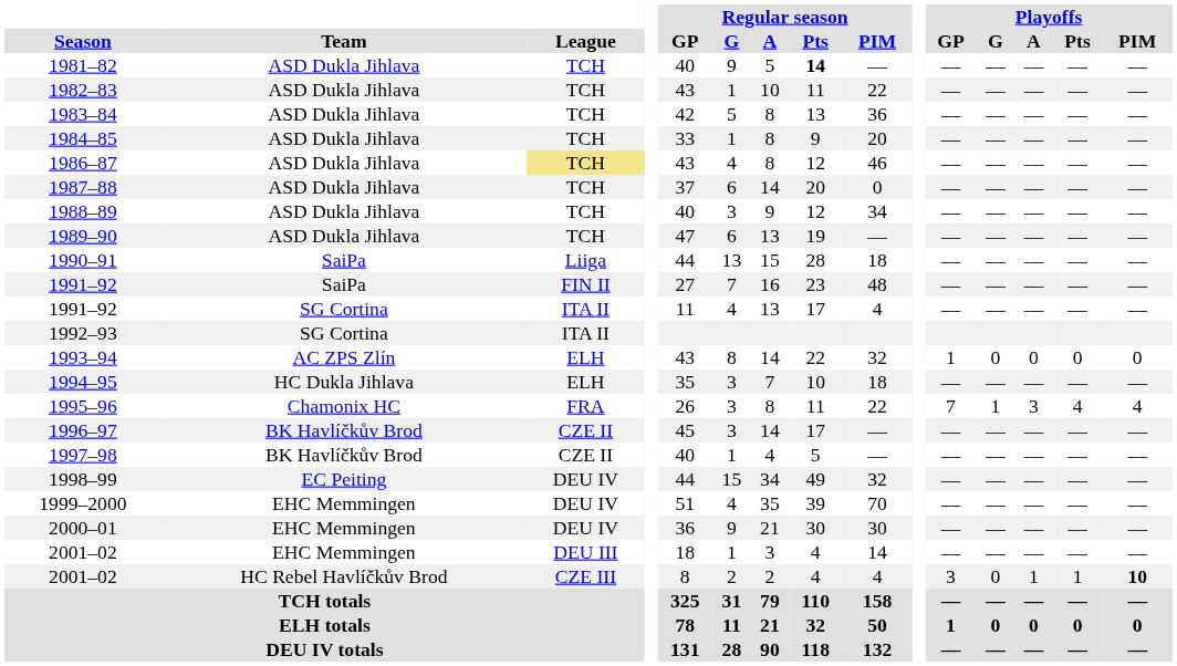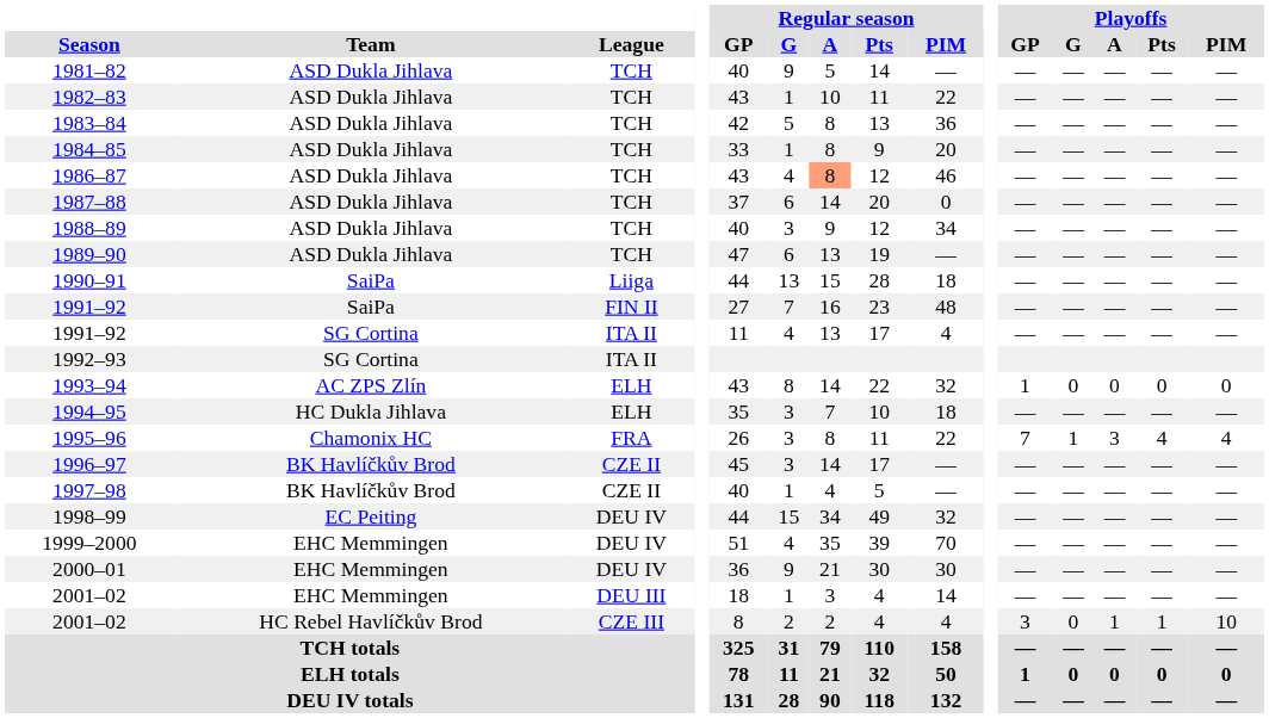1981–82 | Regular season / Pts: bold -> normal
1986–87 | League: khaki background -> no background
1986–87 | Regular season / A: no background -> lightsalmon background
2001–02 / HC Rebel Havlíčkův Brod | Playoffs / PIM: bold -> normal
